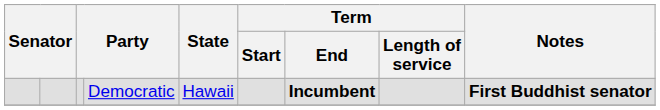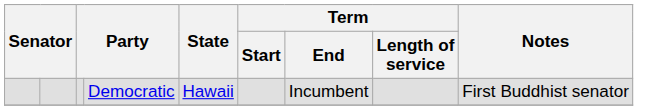Democratic | Term / End: bold -> normal
Democratic | Notes: bold -> normal
